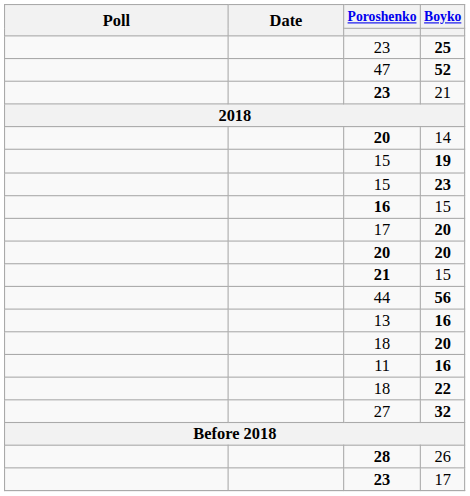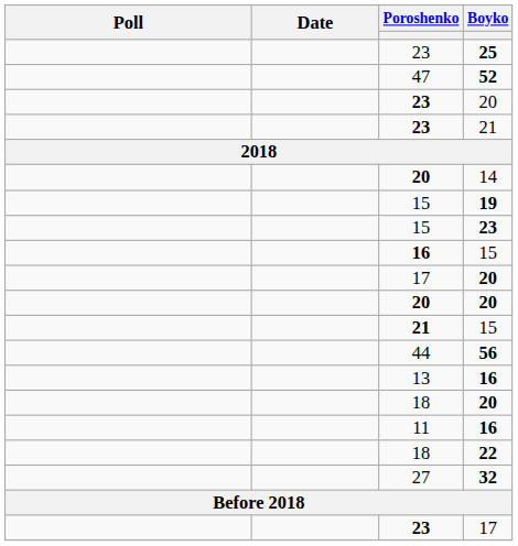+ row: 23 | 20
- row: 28 | 26
